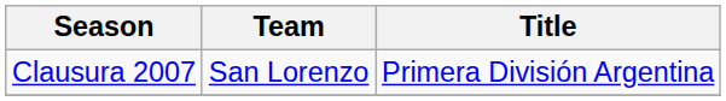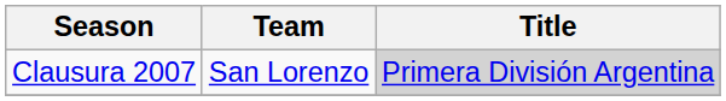Clausura 2007 | Title: no background -> lightgrey background
